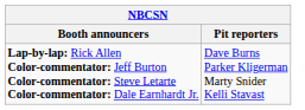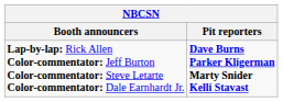row 3 | Pit reporters: normal -> bold
